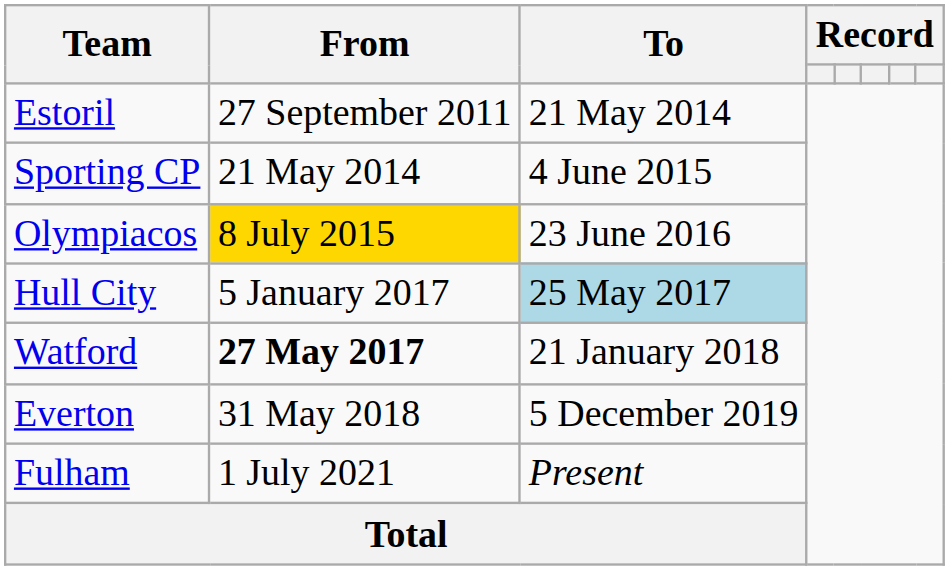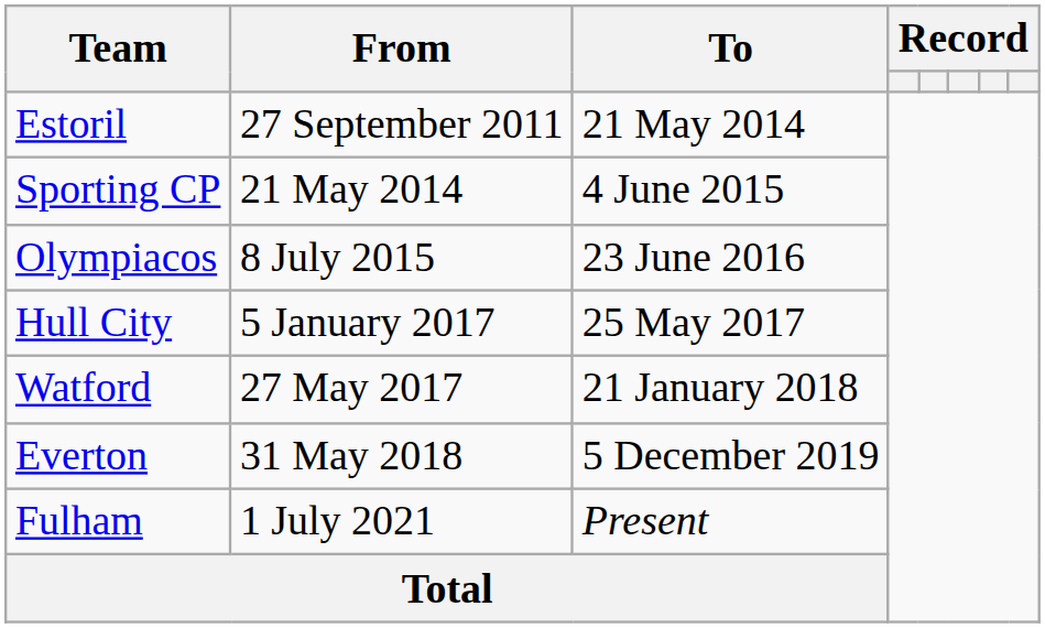Olympiacos | From: gold background -> no background
Hull City | To: lightblue background -> no background
Watford | From: bold -> normal
